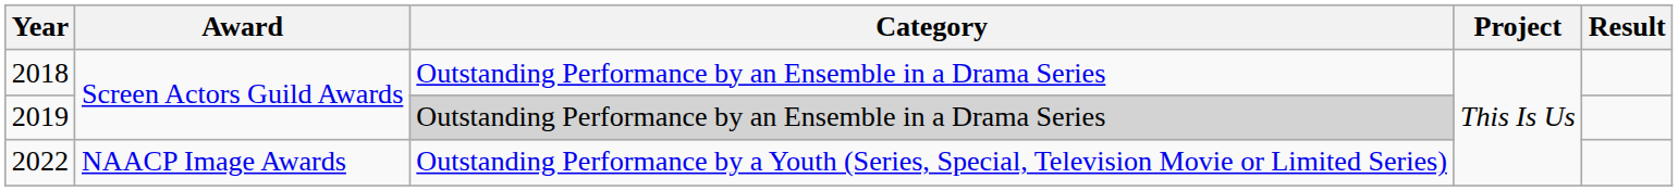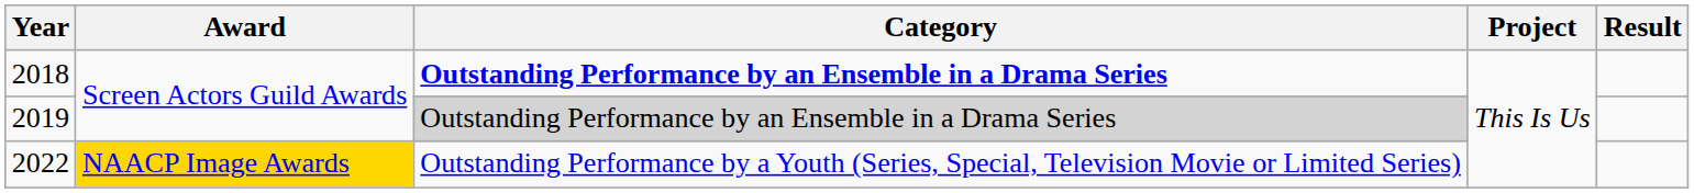2018 | Category: normal -> bold
2022 | Award: no background -> gold background
